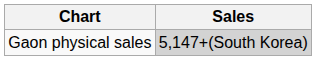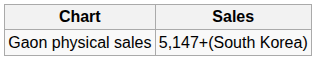Gaon physical sales | Sales: lightgrey background -> no background
